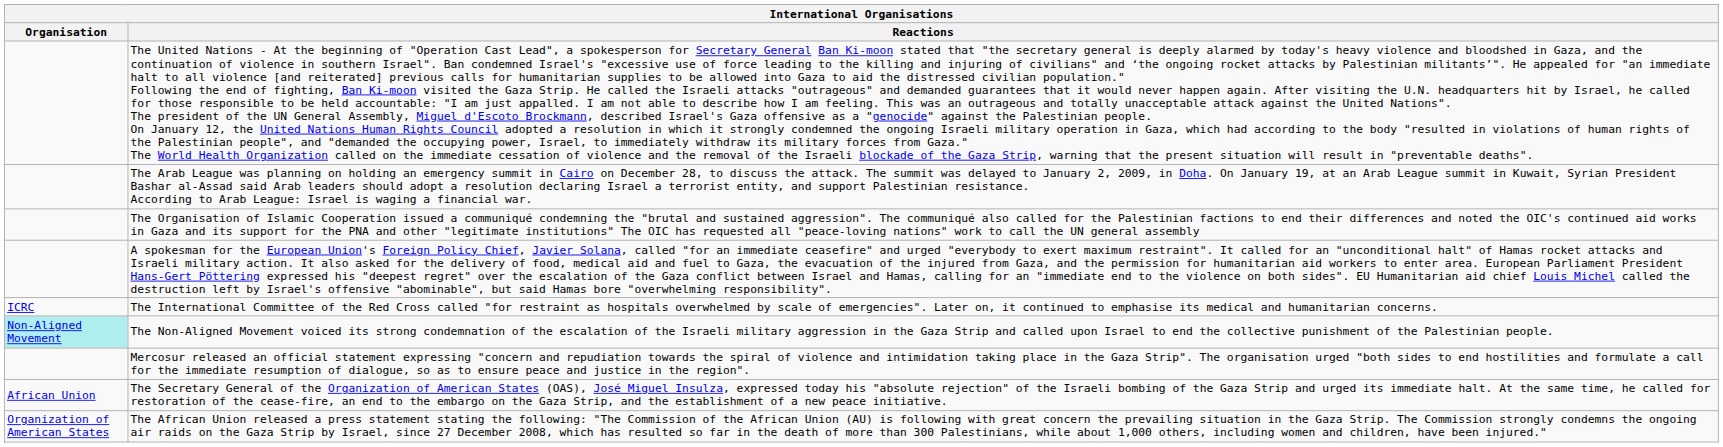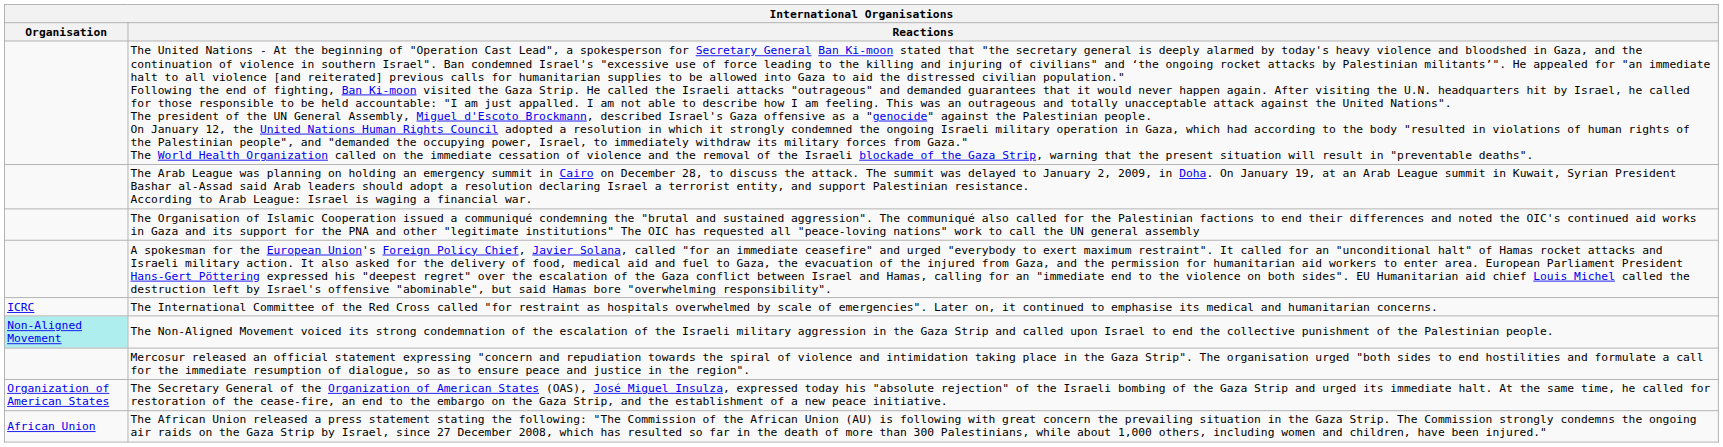row 10 | Organisation: African Union -> Organization of American States
row 11 | Organisation: Organization of American States -> African Union
